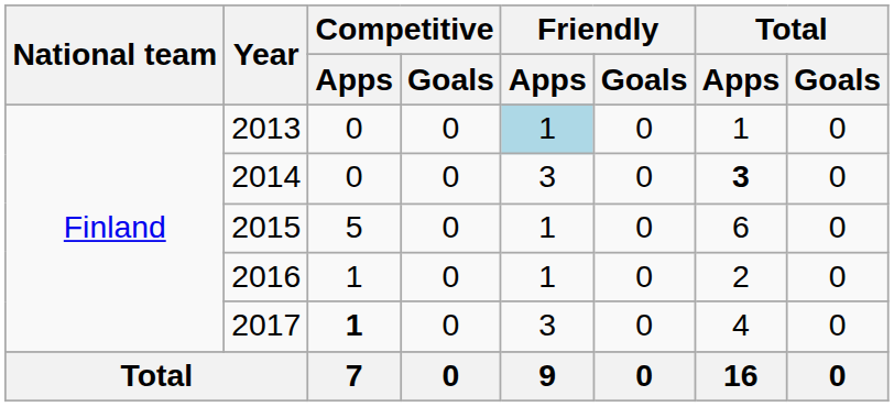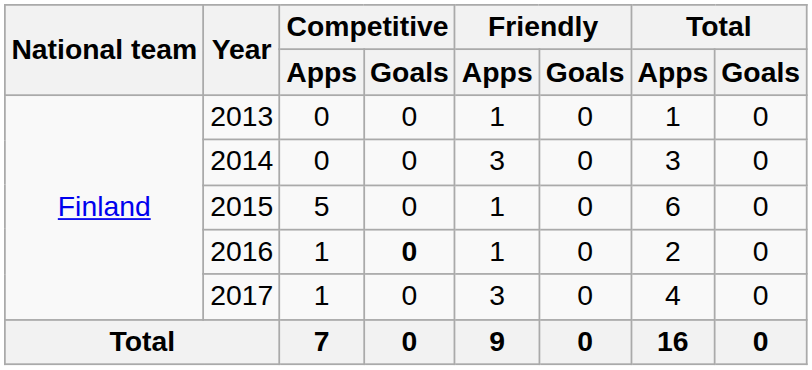2013 | Friendly / Apps: lightblue background -> no background
2014 | Total / Apps: bold -> normal
2016 | Competitive / Goals: normal -> bold
2017 | Competitive / Apps: bold -> normal
